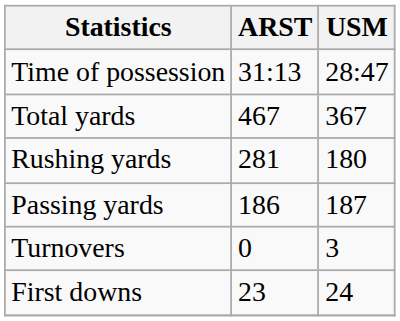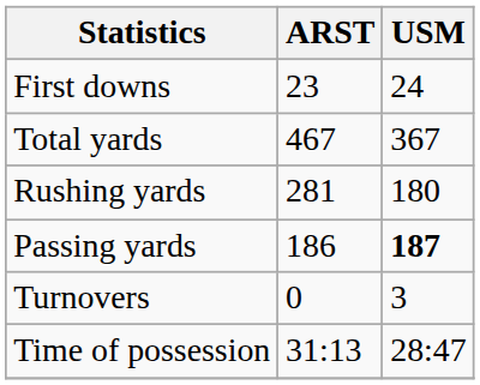rows swapped: First downs <-> Time of possession
Passing yards | USM: normal -> bold
